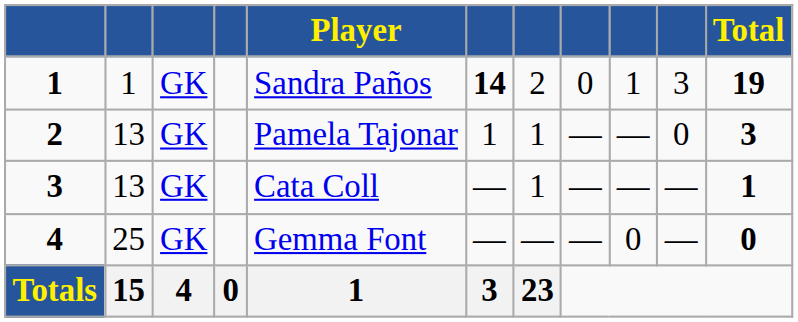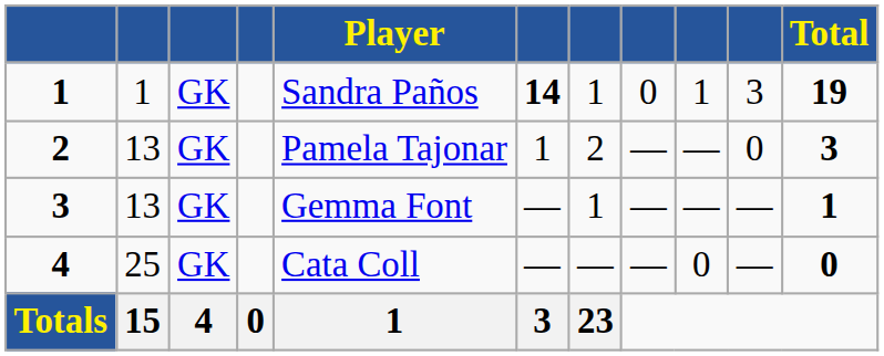row 2 | column 7: 2 -> 1
row 3 | column 7: 1 -> 2
row 4 | Player: Cata Coll -> Gemma Font
row 5 | Player: Gemma Font -> Cata Coll
